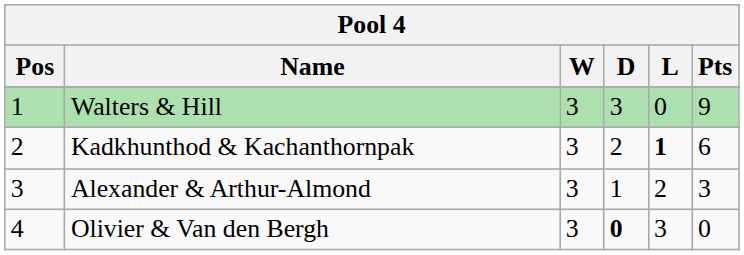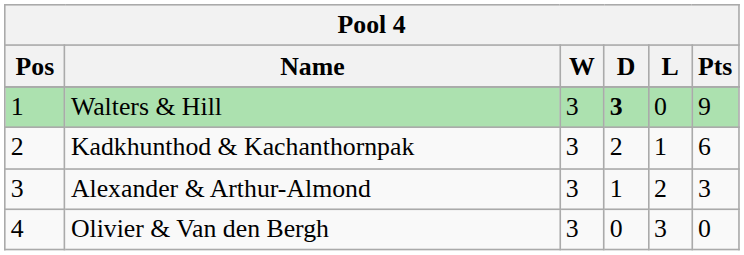Walters & Hill | D: normal -> bold
Kadkhunthod & Kachanthornpak | L: bold -> normal
Olivier & Van den Bergh | D: bold -> normal
